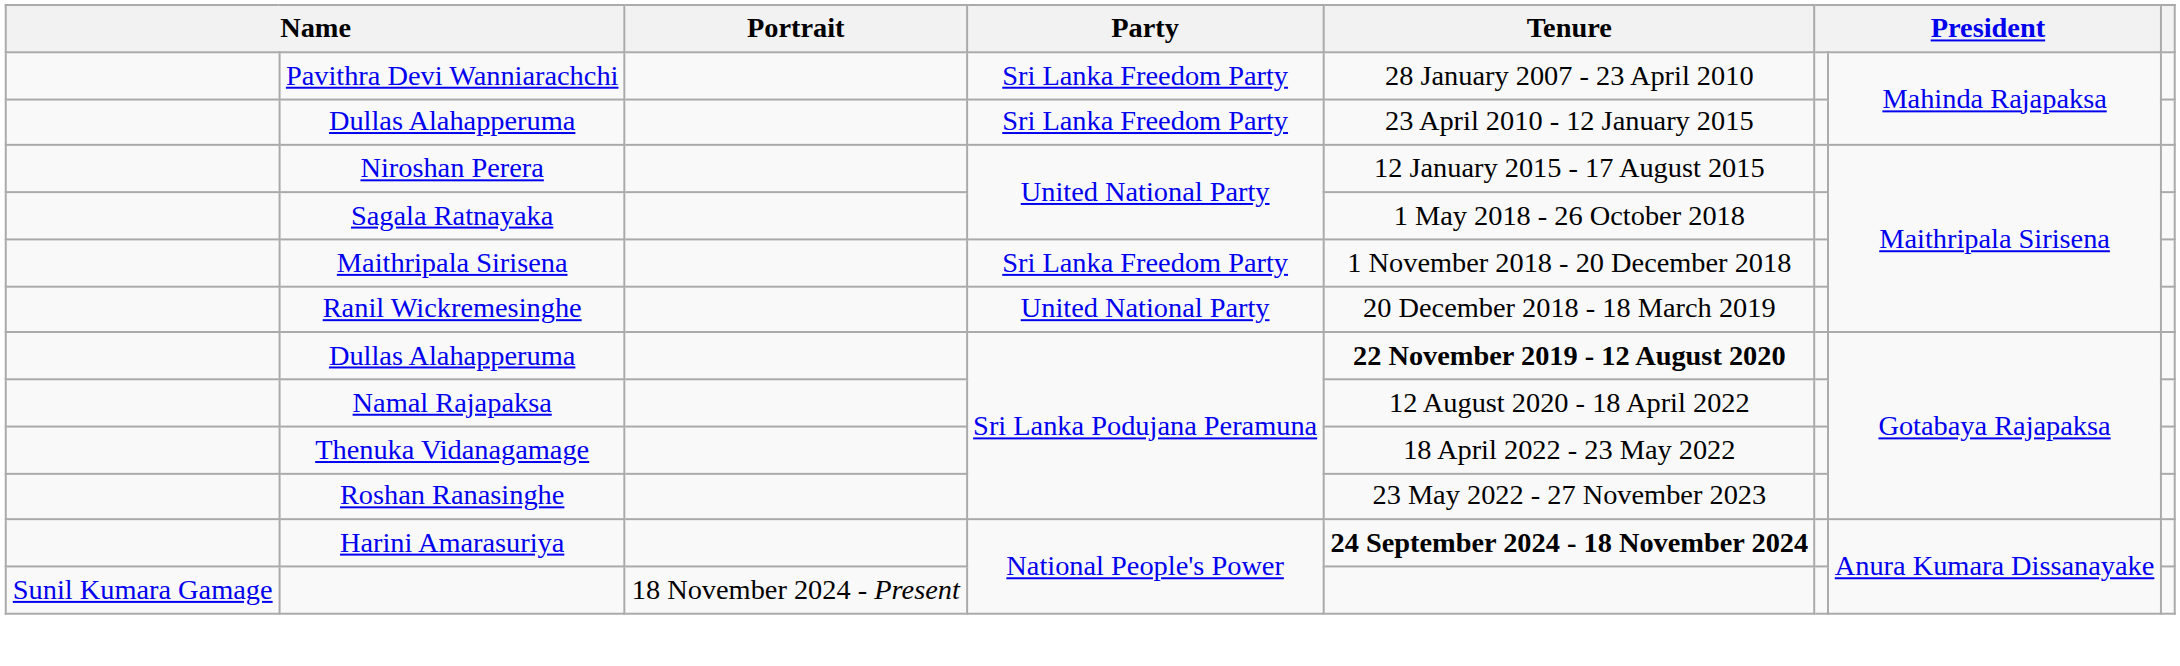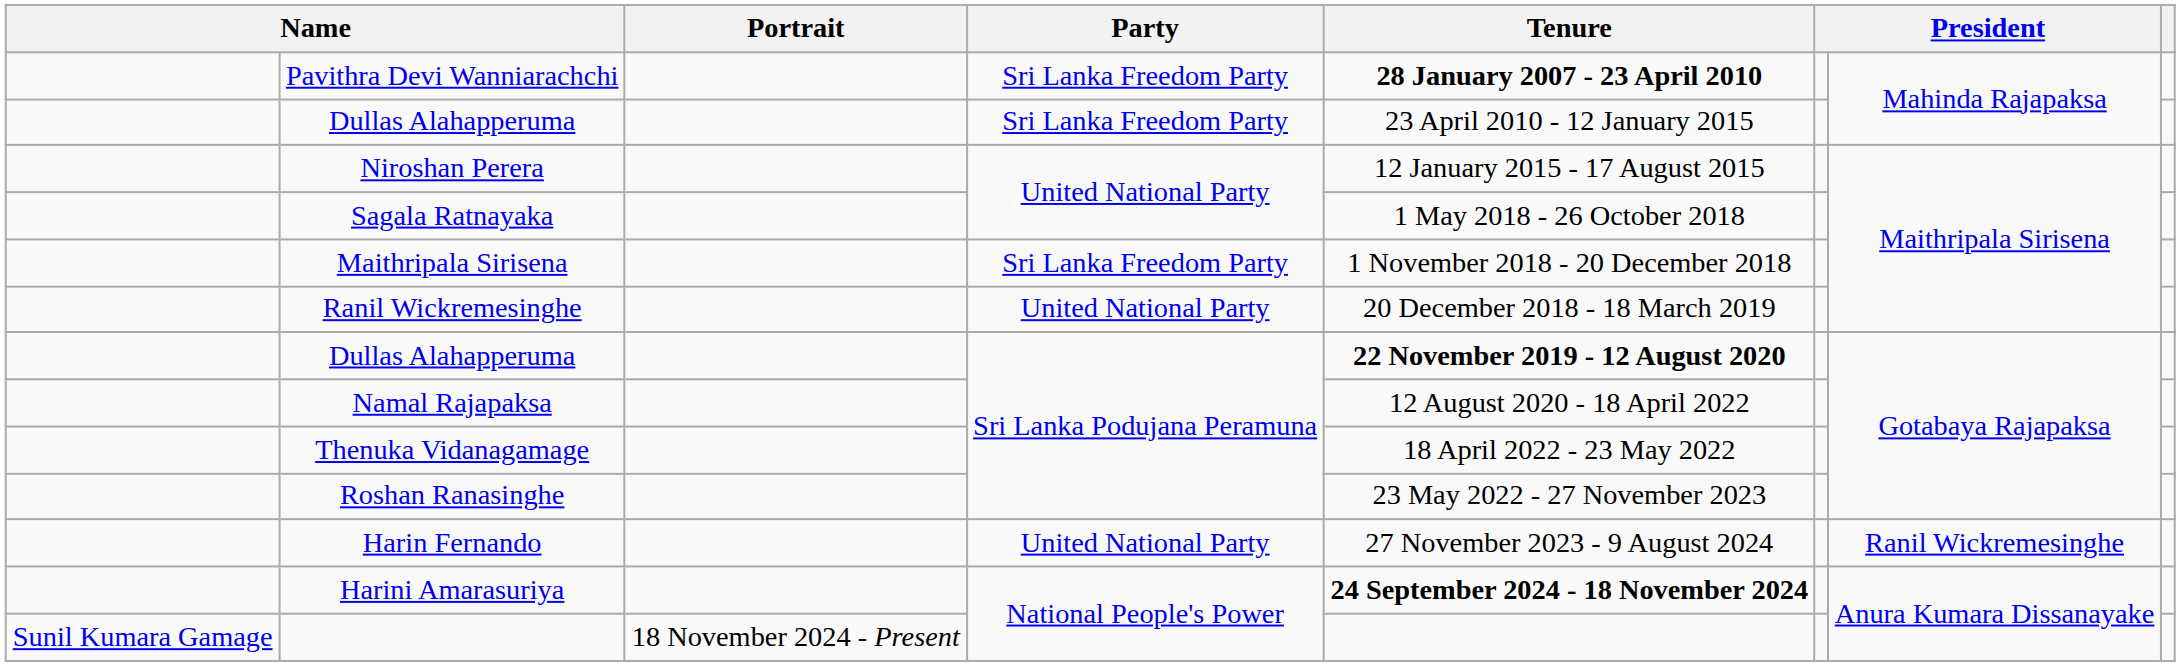Pavithra Devi Wanniarachchi | Tenure: normal -> bold
+ row: Harin Fernando | United National Party | 27 November 2023 - 9 August 2024 | Ranil Wickremesinghe
